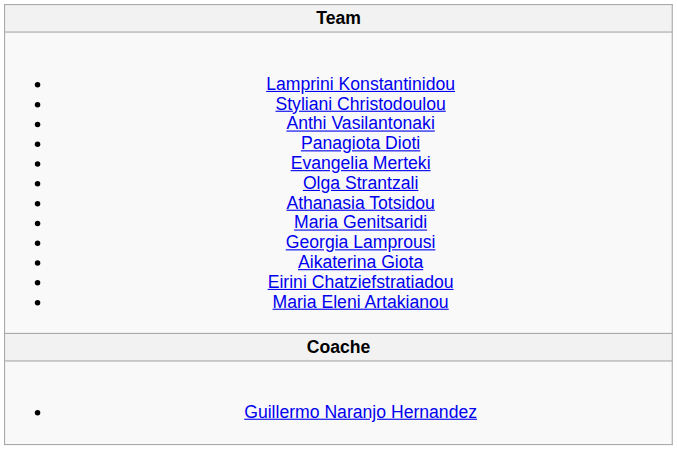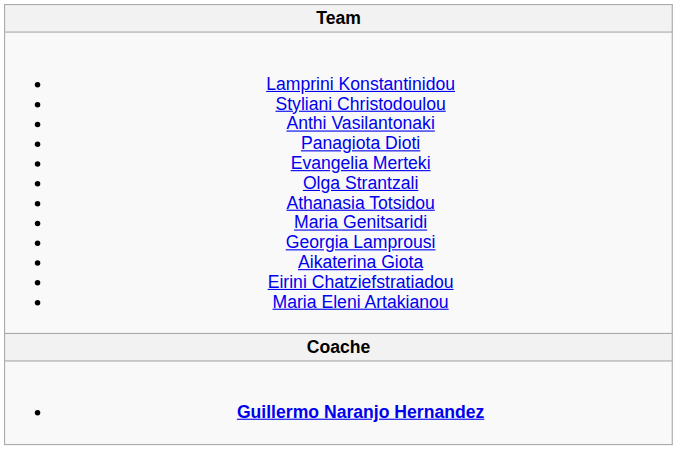row 4 | column 1: normal -> bold
